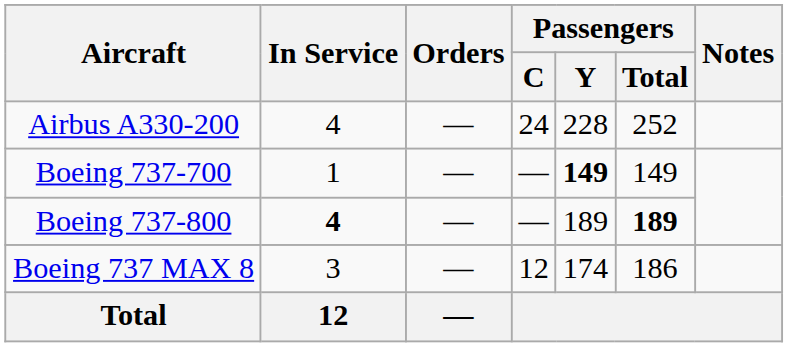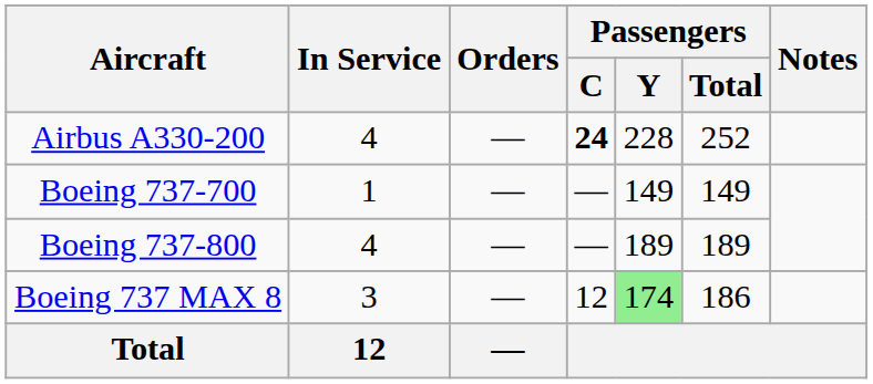Airbus A330-200 | Passengers / C: normal -> bold
Boeing 737-700 | Passengers / Y: bold -> normal
Boeing 737-800 | In Service: bold -> normal
Boeing 737-800 | Passengers / Total: bold -> normal
Boeing 737 MAX 8 | Passengers / Y: no background -> lightgreen background
